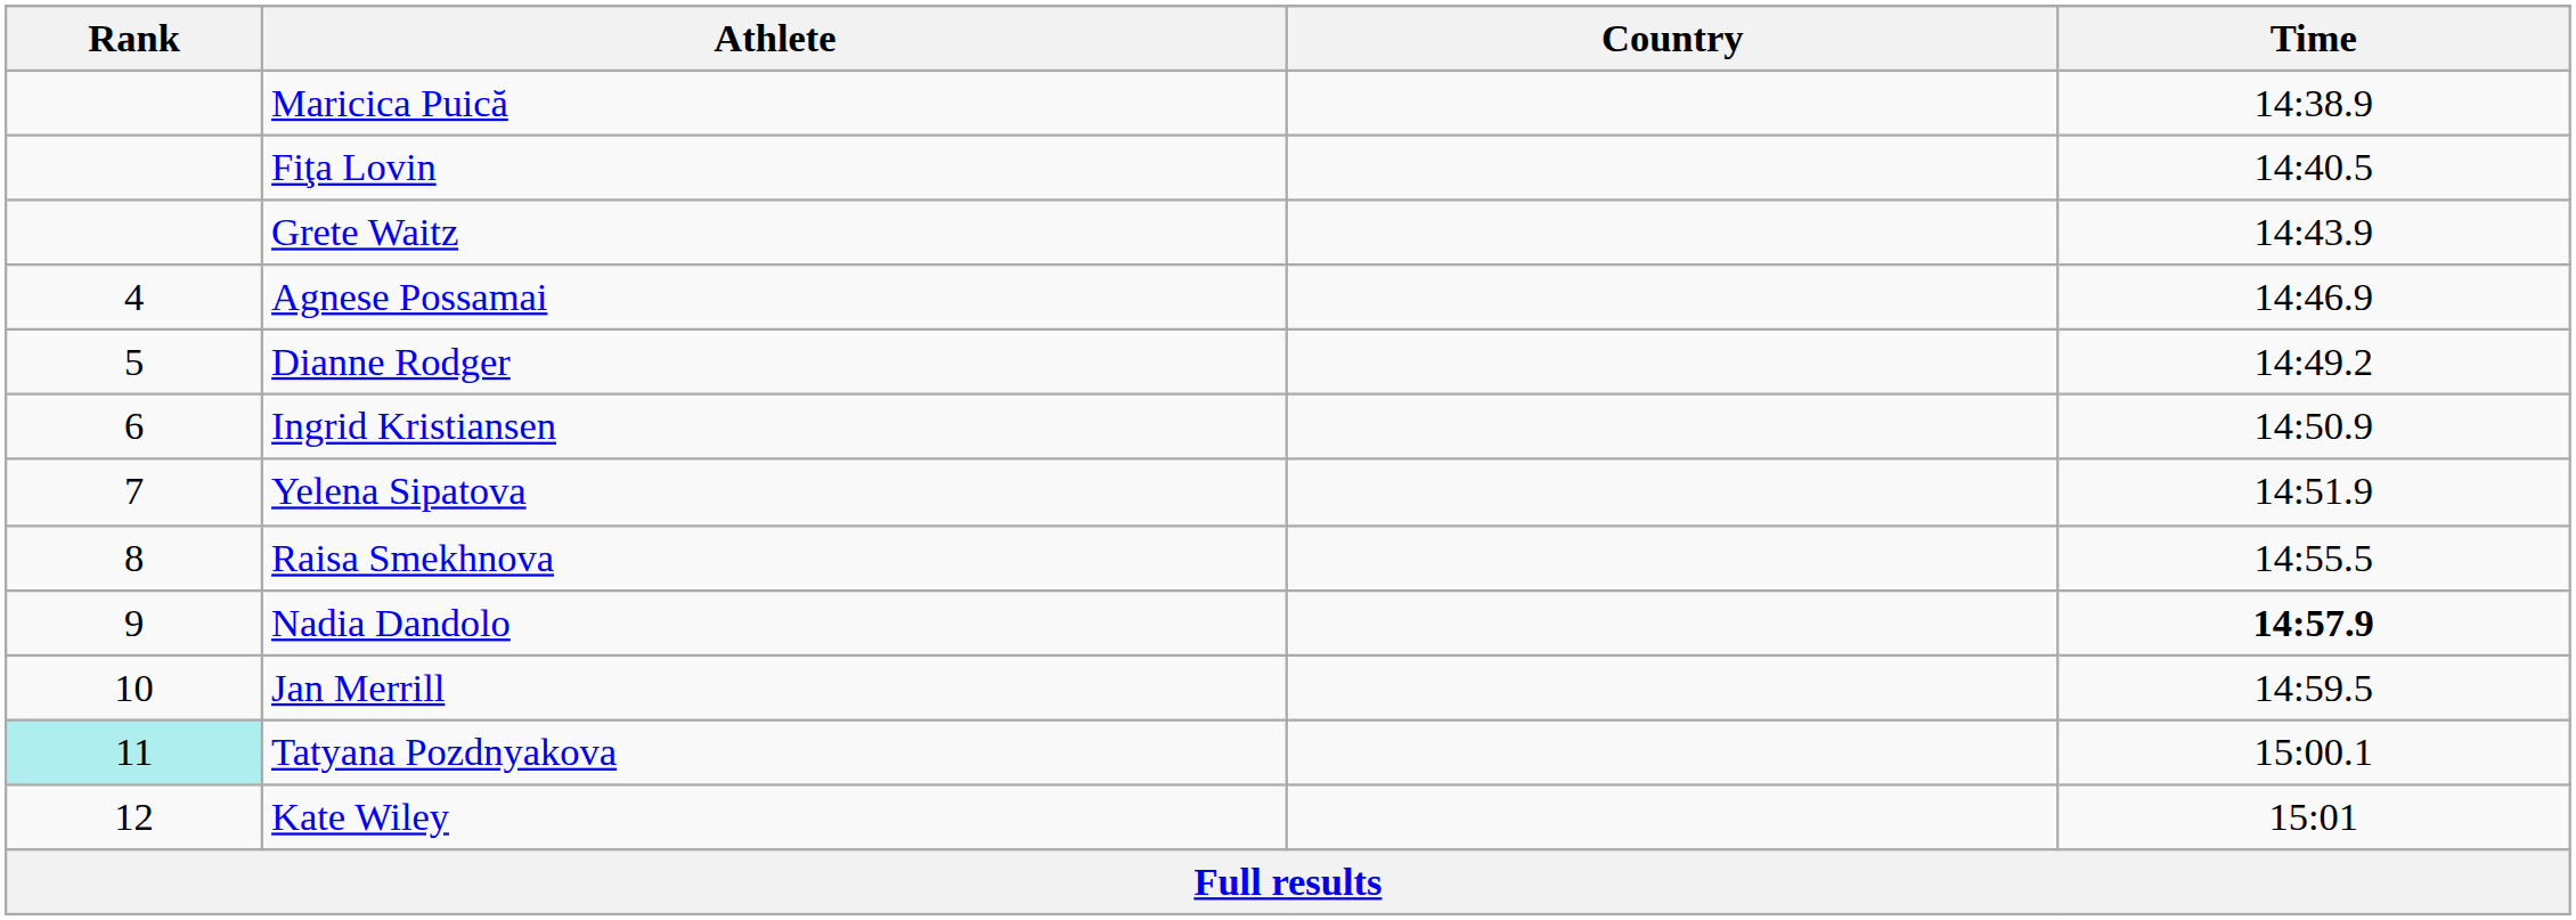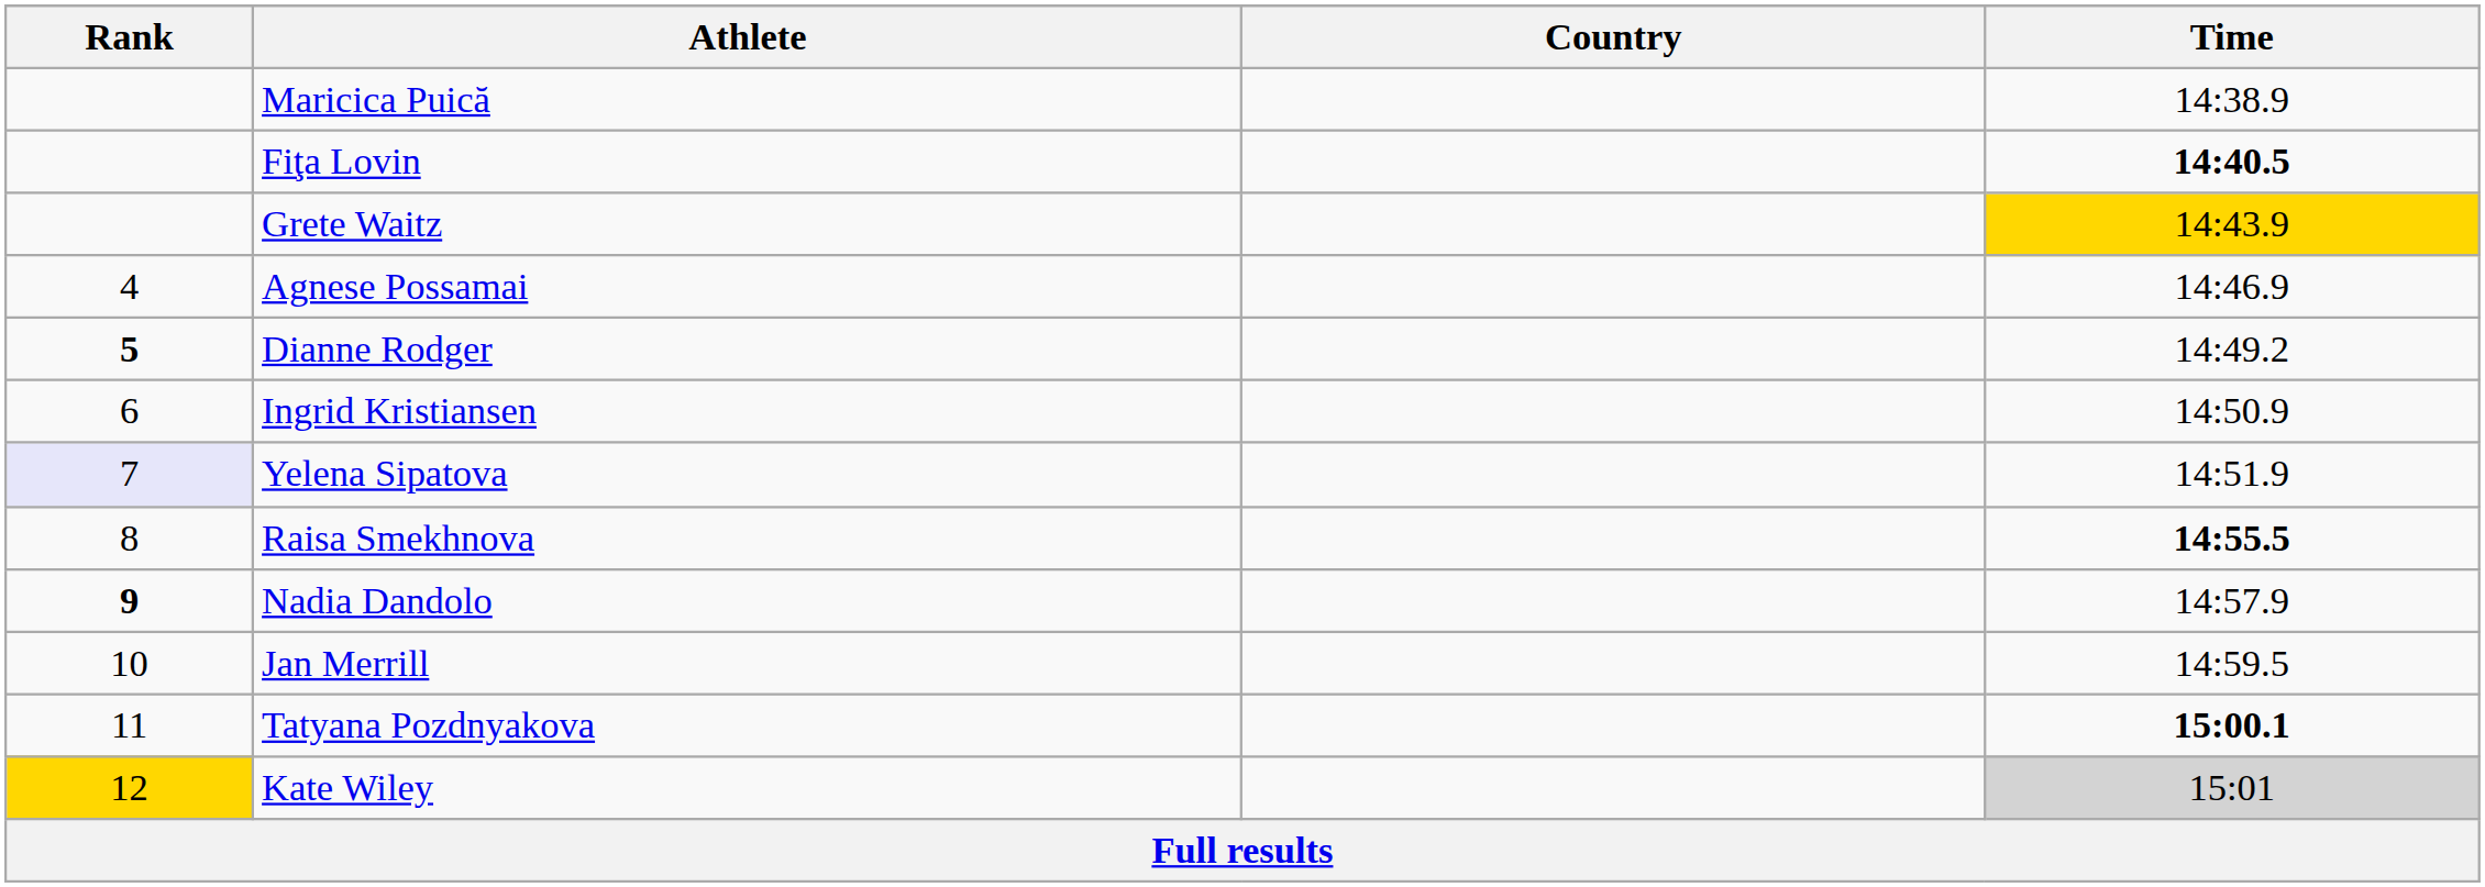Fiţa Lovin | Time: normal -> bold
Grete Waitz | Time: no background -> gold background
Dianne Rodger | Rank: normal -> bold
Yelena Sipatova | Rank: no background -> lavender background
Raisa Smekhnova | Time: normal -> bold
Nadia Dandolo | Rank: normal -> bold
Nadia Dandolo | Time: bold -> normal
Tatyana Pozdnyakova | Rank: paleturquoise background -> no background
Tatyana Pozdnyakova | Time: normal -> bold
Kate Wiley | Rank: no background -> gold background
Kate Wiley | Time: no background -> lightgrey background
